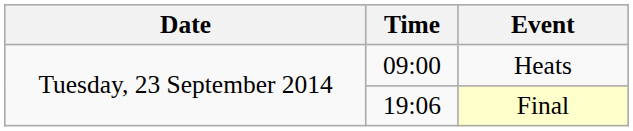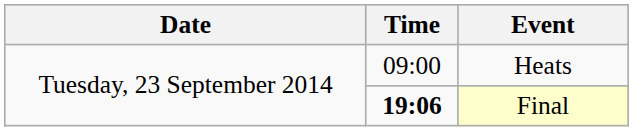Final | Time: normal -> bold
